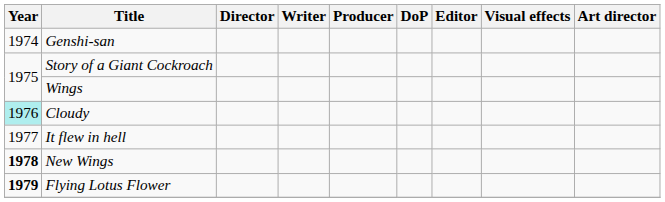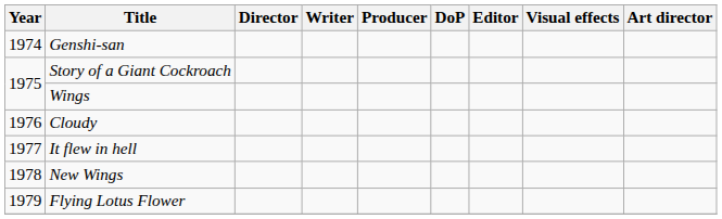Cloudy | Year: paleturquoise background -> no background
New Wings | Year: bold -> normal
Flying Lotus Flower | Year: bold -> normal
